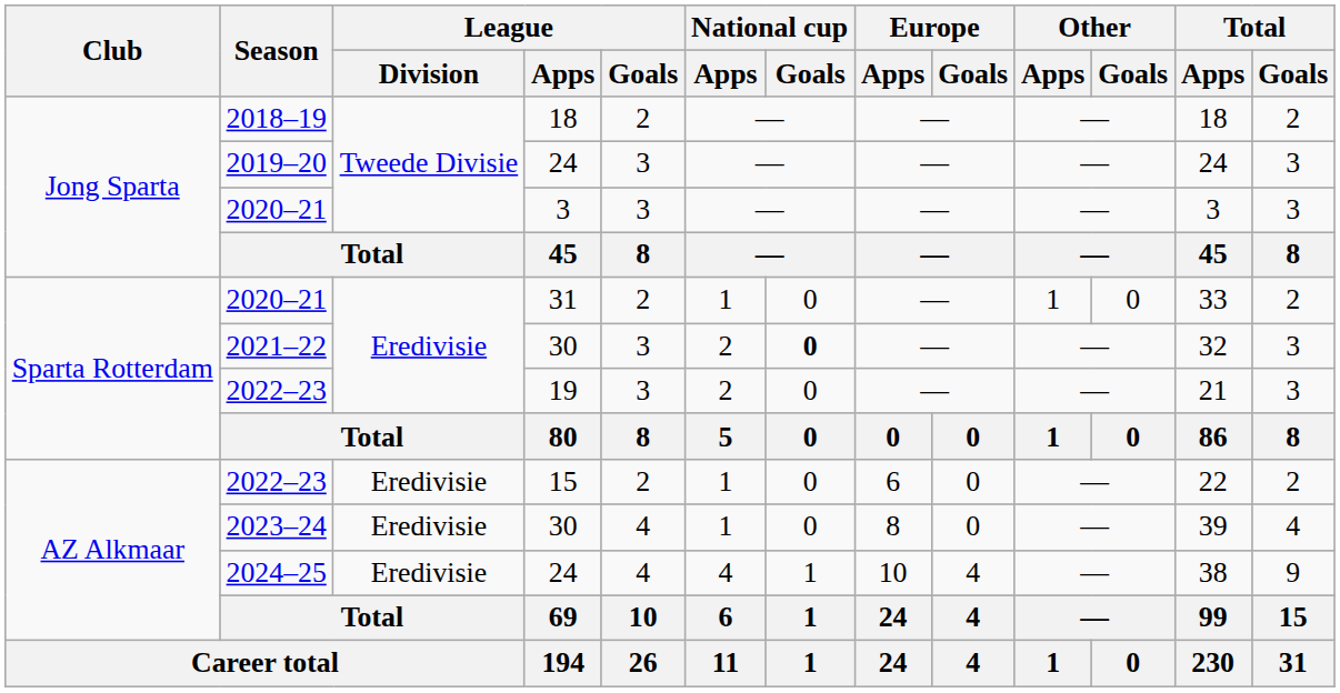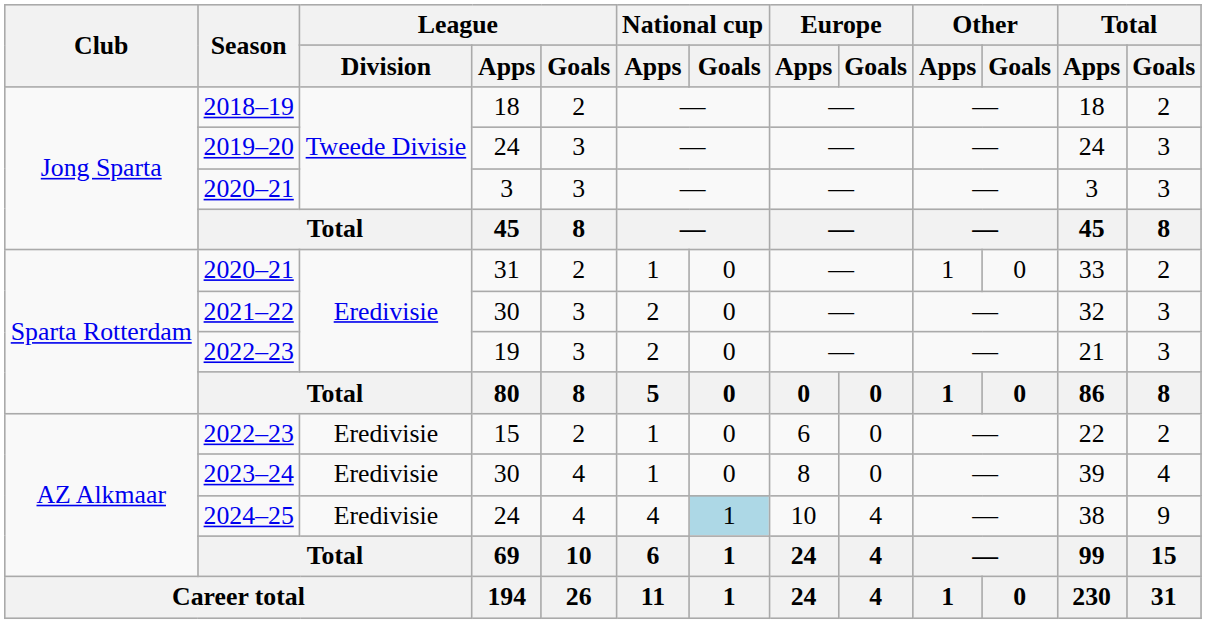2021–22 | National cup / Goals: bold -> normal
2024–25 | National cup / Goals: no background -> lightblue background
